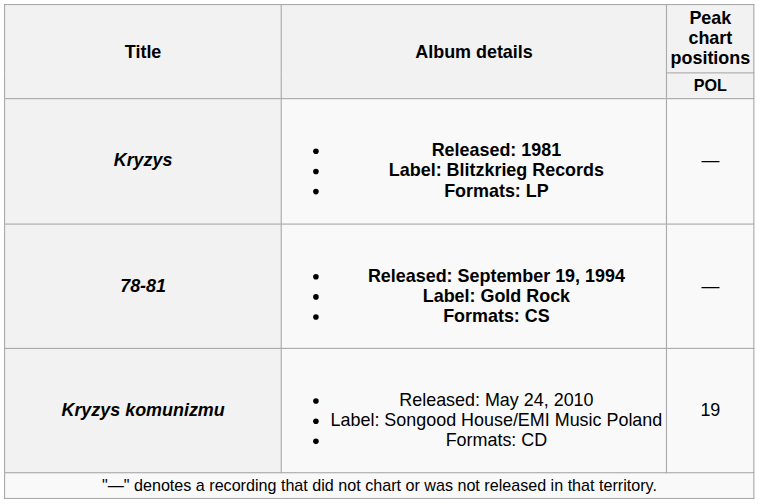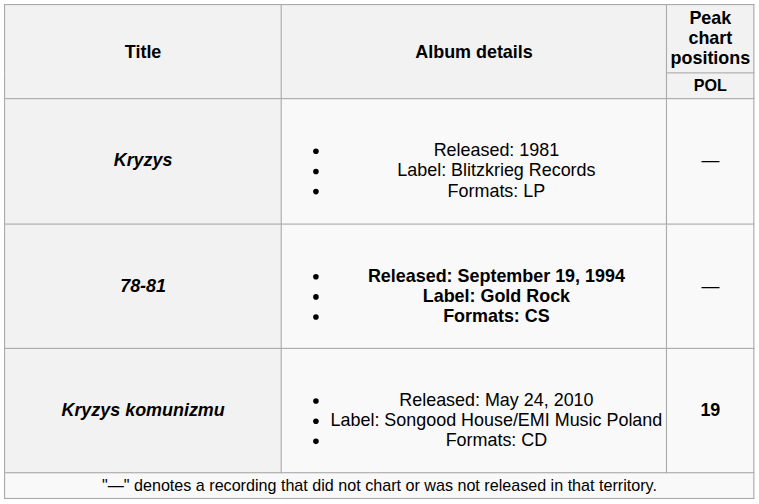Kryzys | Album details: bold -> normal
Kryzys komunizmu | Peak chart positions / POL: normal -> bold
